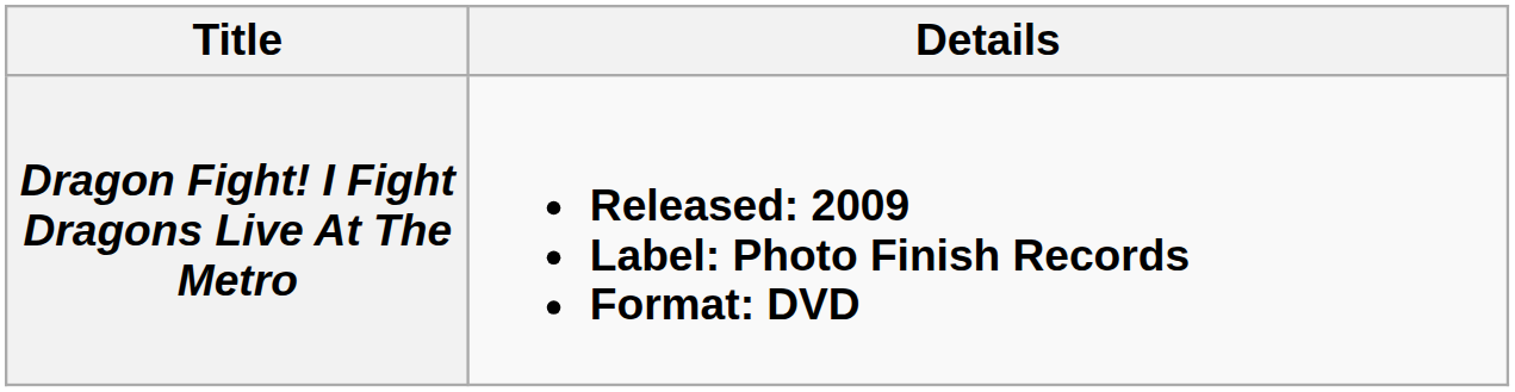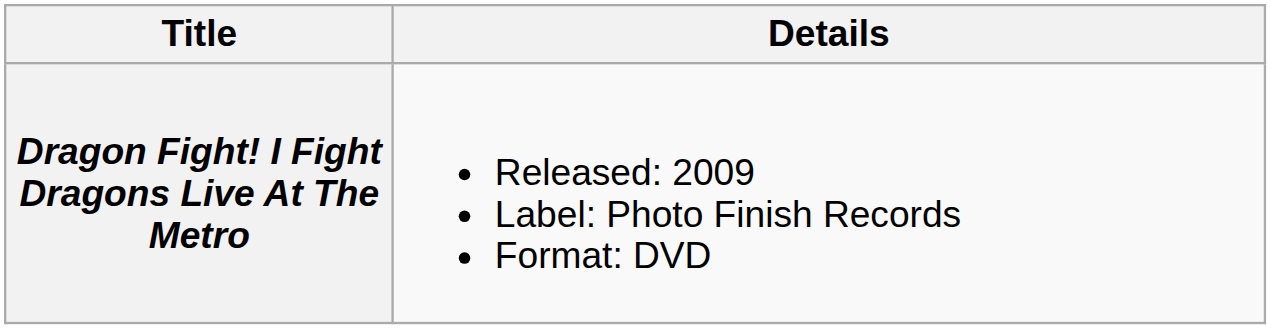Dragon Fight! I Fight Dragons Live At The Metro | Details: bold -> normal
